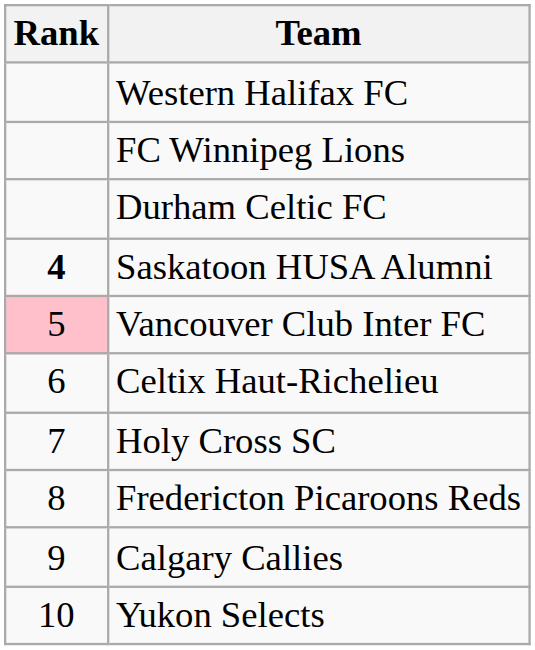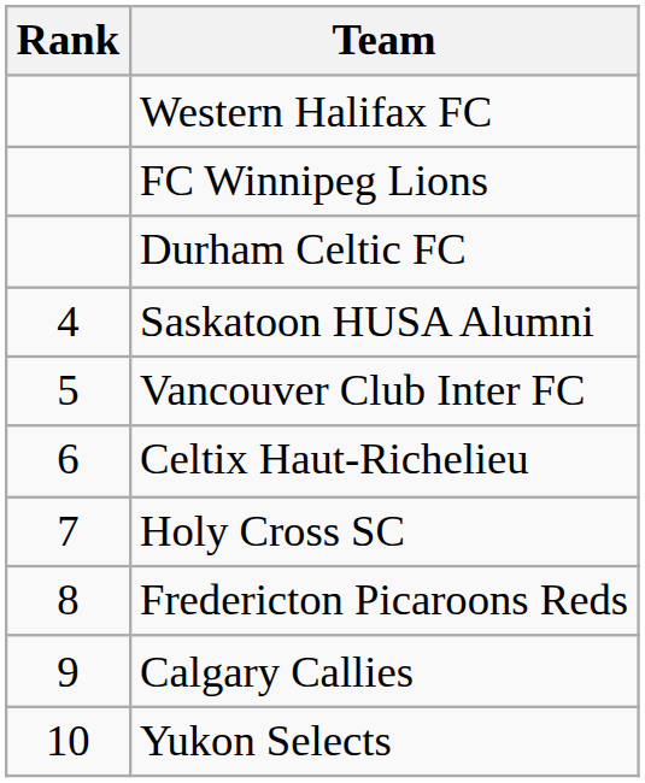Saskatoon HUSA Alumni | Rank: bold -> normal
Vancouver Club Inter FC | Rank: pink background -> no background
